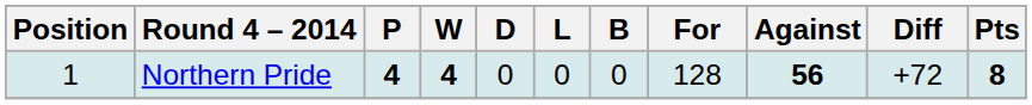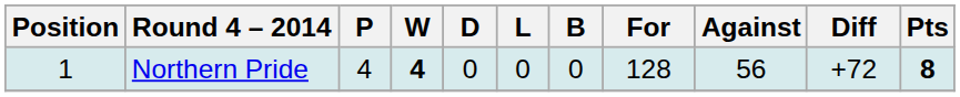Northern Pride | P: bold -> normal
Northern Pride | Against: bold -> normal
